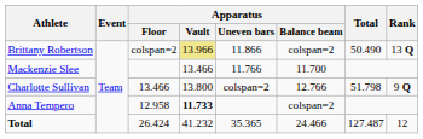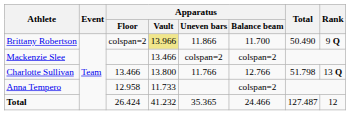Brittany Robertson | Apparatus / Balance beam: colspan=2 -> 11.700
Brittany Robertson | Rank: 13 Q -> 9 Q
Mackenzie Slee | Apparatus / Uneven bars: 11.766 -> colspan=2
Mackenzie Slee | Apparatus / Balance beam: 11.700 -> colspan=2
Charlotte Sullivan | Apparatus / Uneven bars: colspan=2 -> 11.766
Charlotte Sullivan | Rank: 9 Q -> 13 Q
Anna Tempero | Apparatus / Vault: bold -> normal
